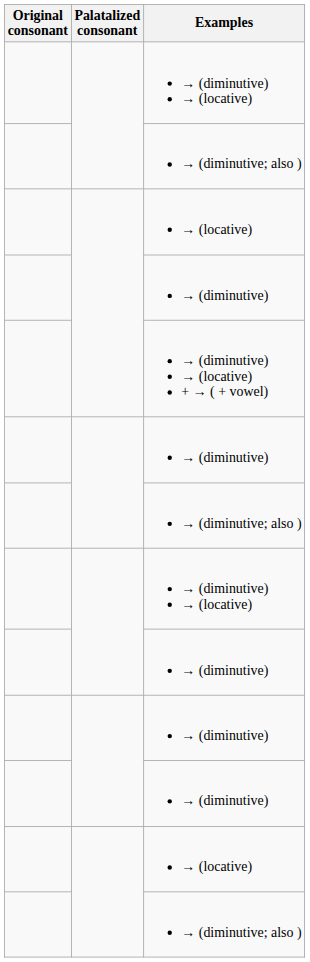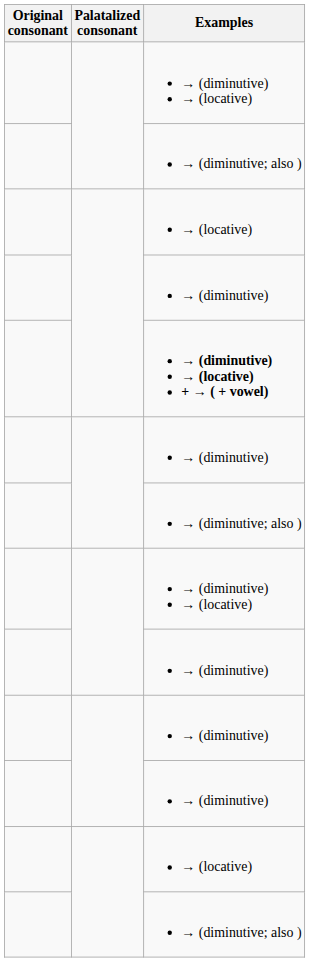→ (diminutive) → (locative) + → ( + vowel) | Examples: normal -> bold
